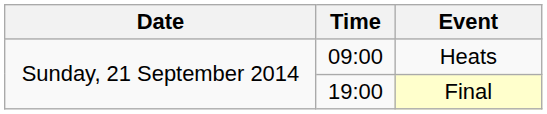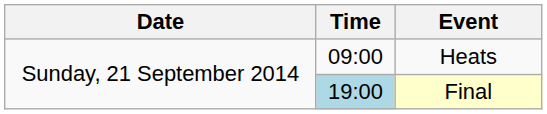Final | Time: no background -> lightblue background
